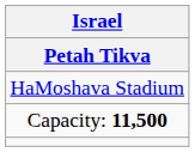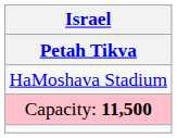row 4 | column 1: no background -> pink background
